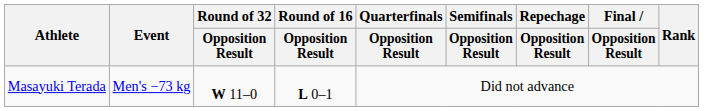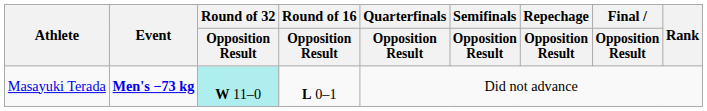Masayuki Terada | Event: normal -> bold
Masayuki Terada | Round of 32 / Opposition Result: no background -> paleturquoise background
